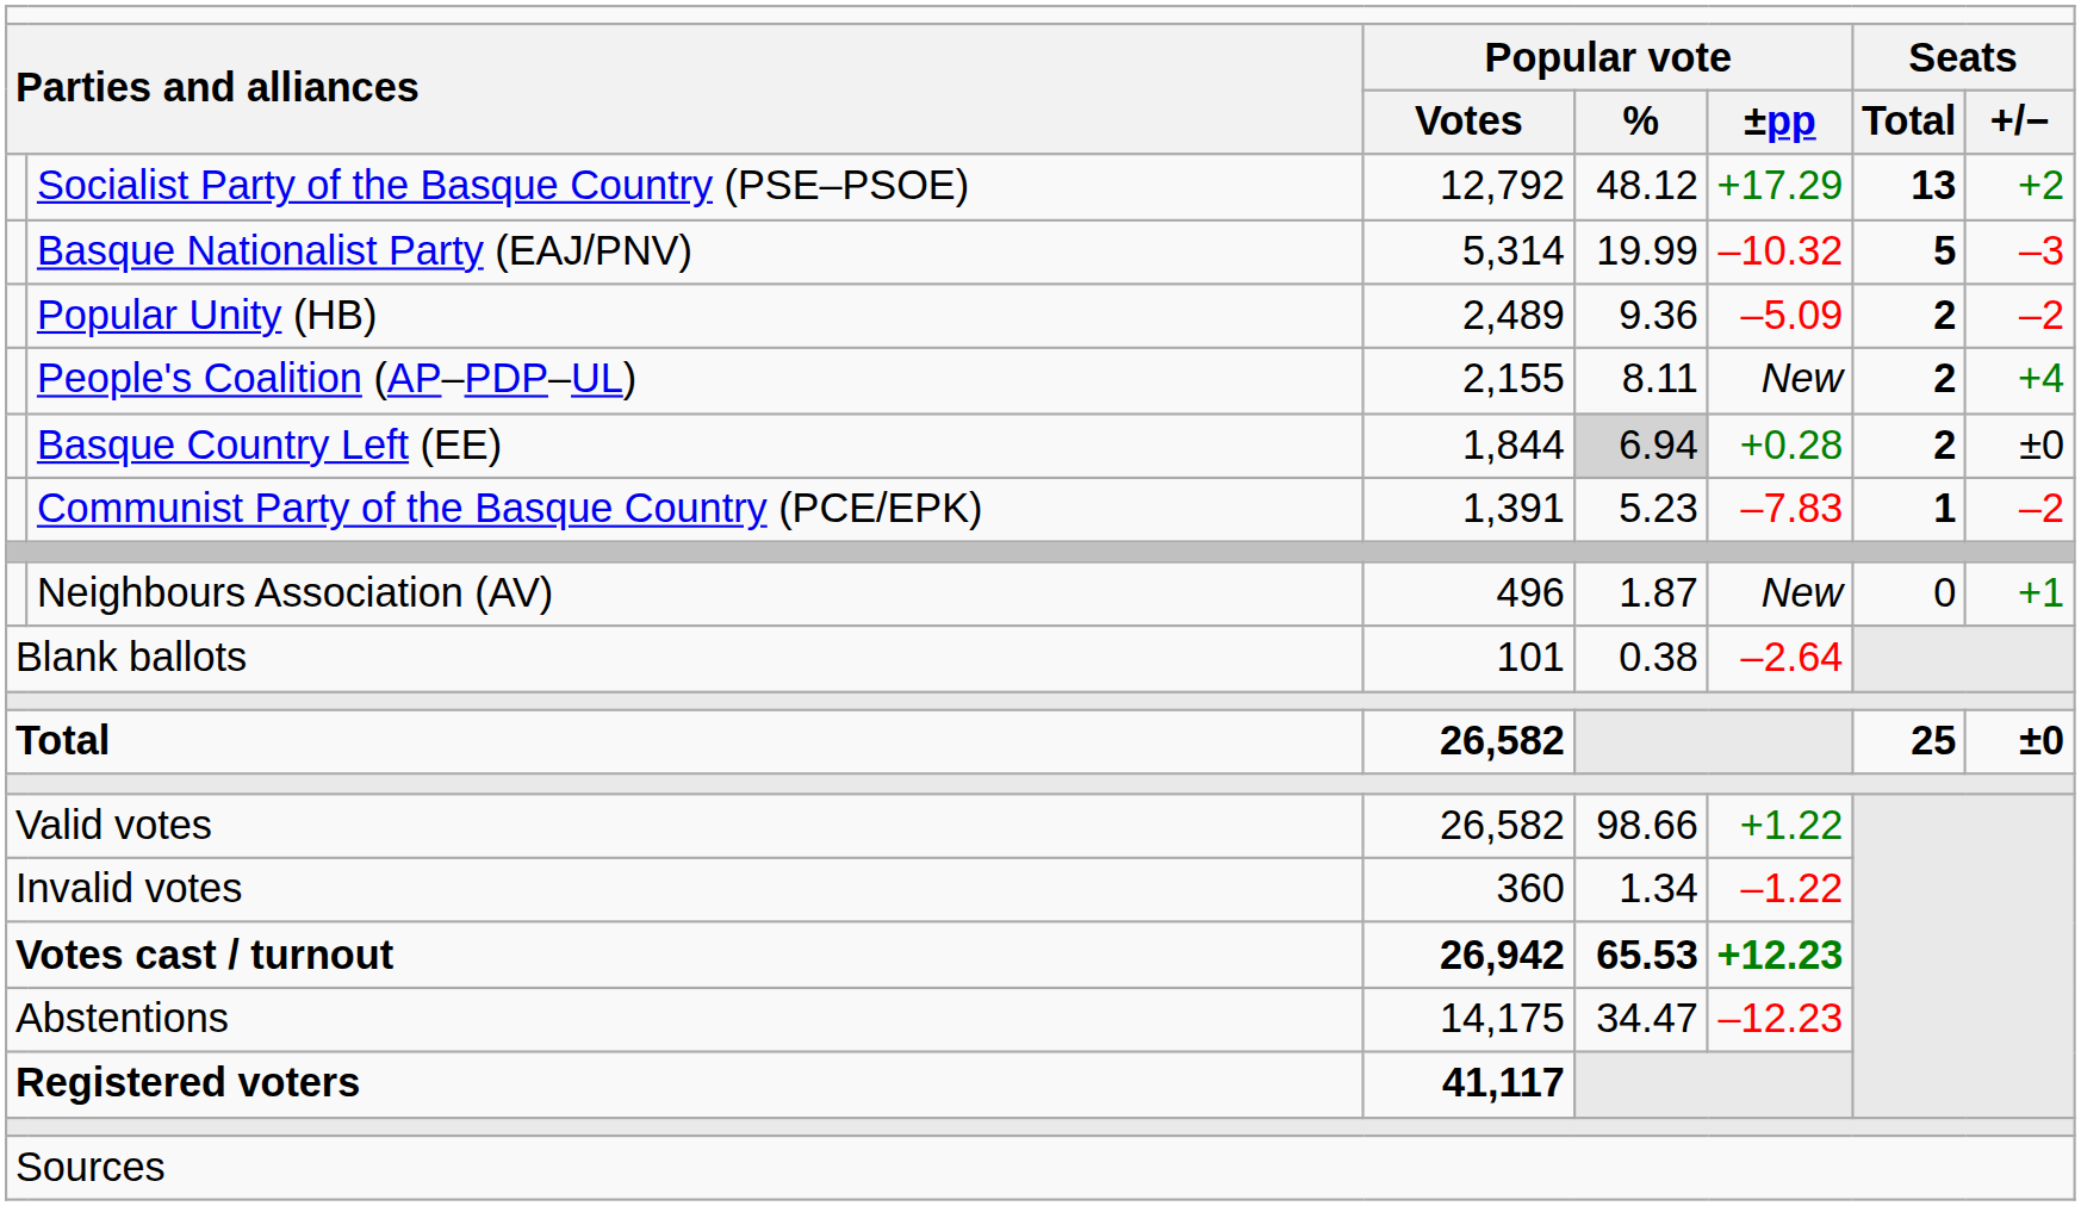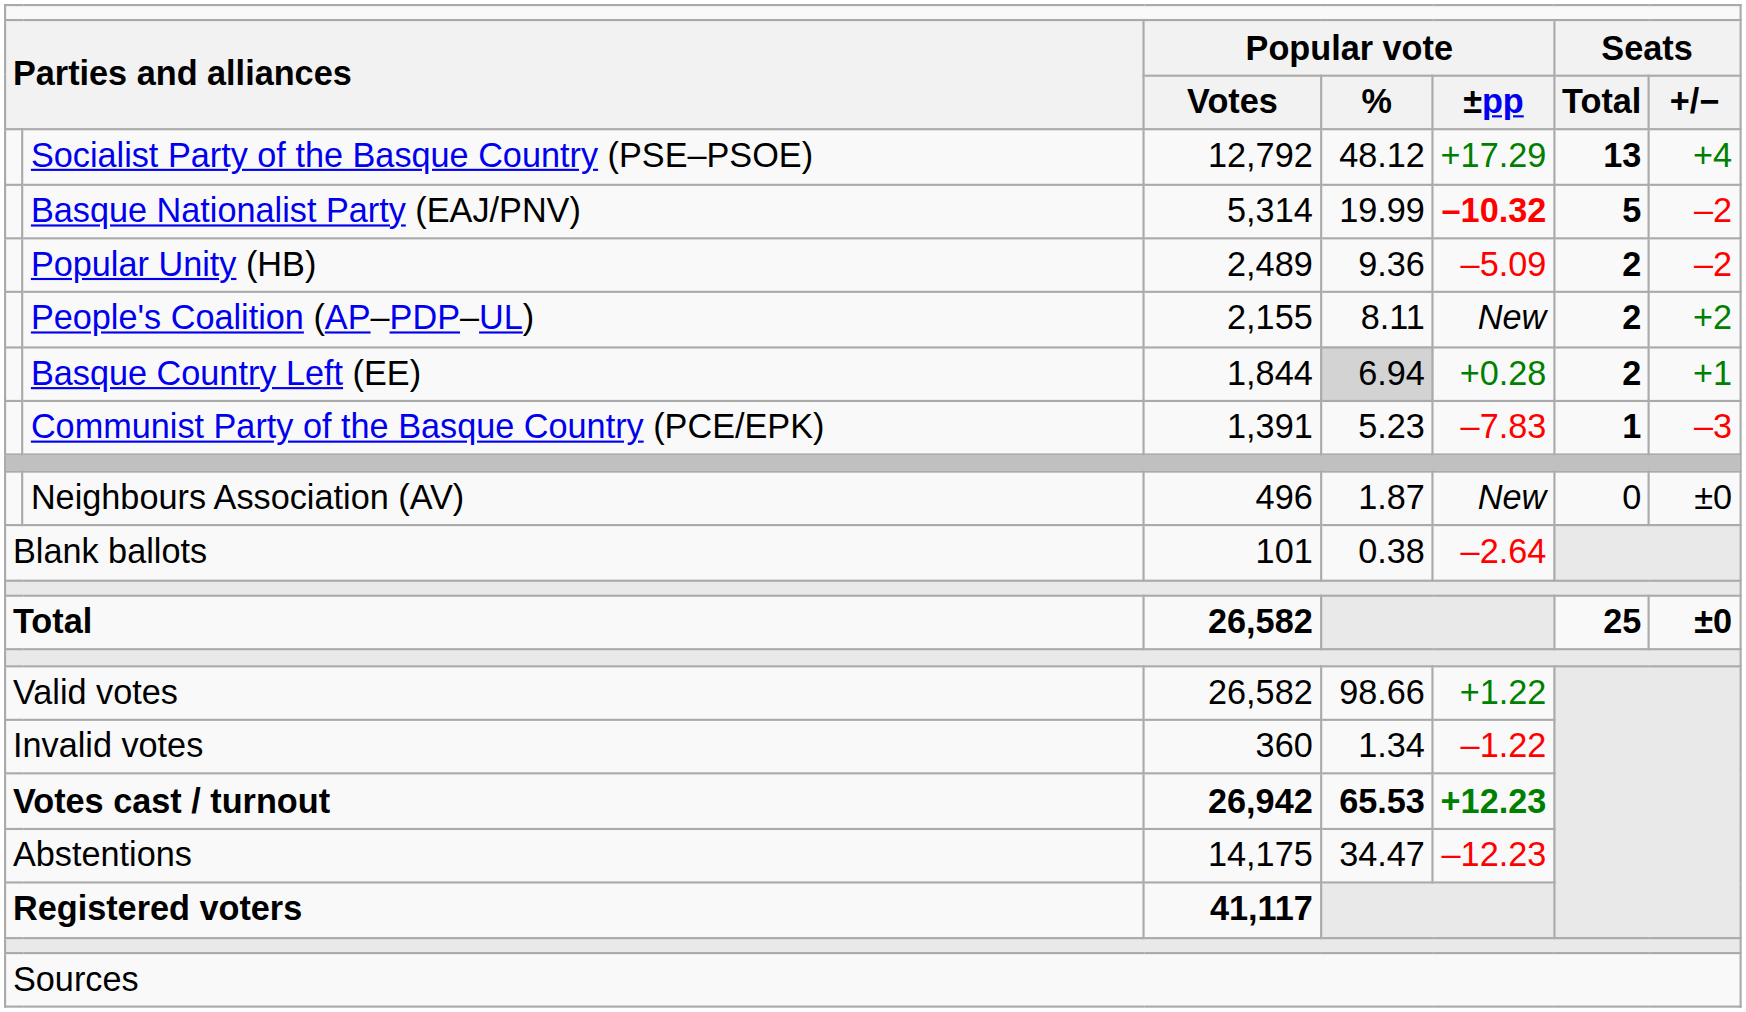Socialist Party of the Basque Country (PSE–PSOE) | column 7: +2 -> +4
Basque Nationalist Party (EAJ/PNV) | column 5: normal -> bold
Basque Nationalist Party (EAJ/PNV) | column 7: –3 -> –2
People's Coalition (AP–PDP–UL) | column 7: +4 -> +2
Basque Country Left (EE) | column 7: ±0 -> +1
Communist Party of the Basque Country (PCE/EPK) | column 7: –2 -> –3
Neighbours Association (AV) | column 7: +1 -> ±0
